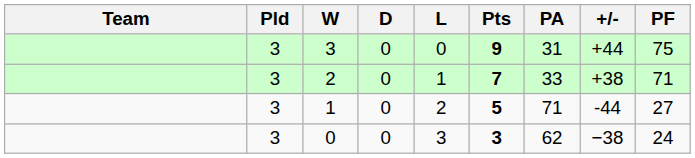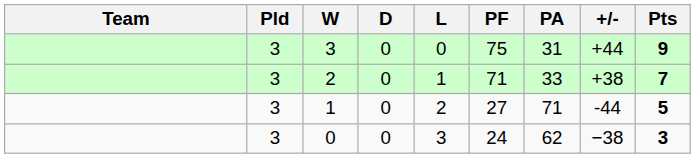columns swapped: PF <-> Pts
